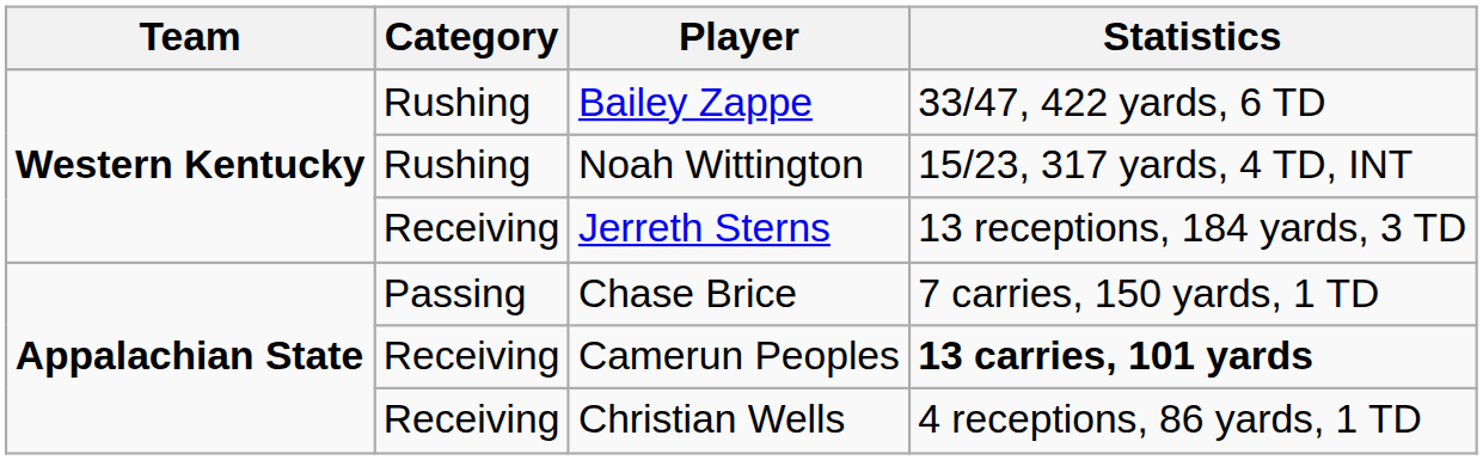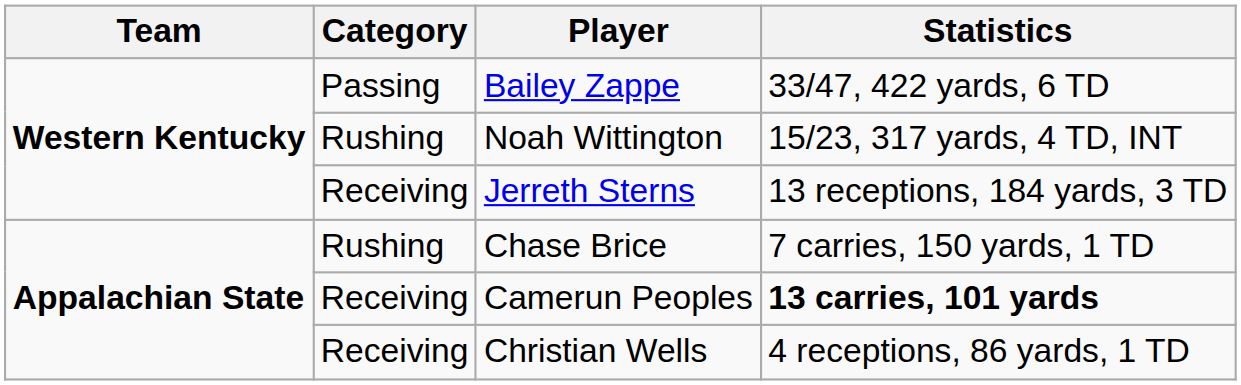Bailey Zappe | Category: Rushing -> Passing
Chase Brice | Category: Passing -> Rushing
